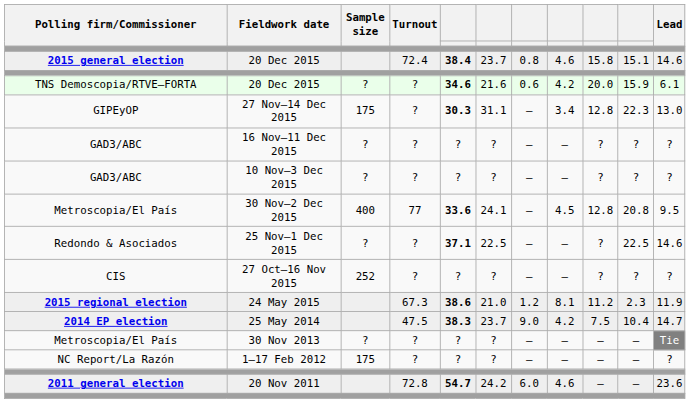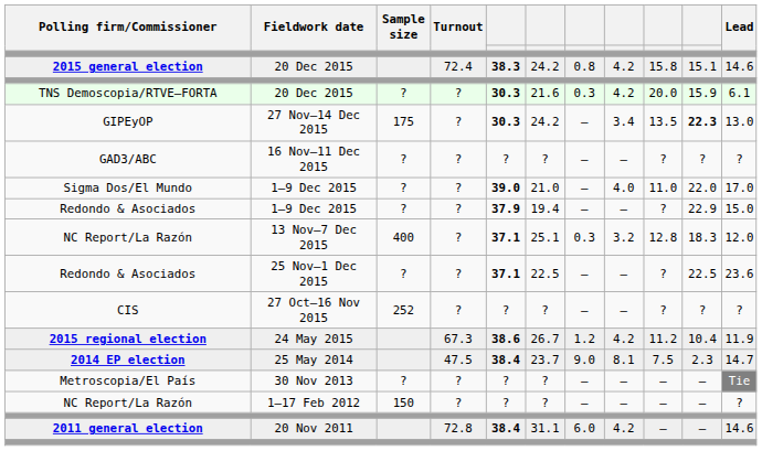2015 general election / 20 Dec 2015 | column 5: 38.4 -> 38.3
2015 general election / 20 Dec 2015 | column 6: 23.7 -> 24.2
2015 general election / 20 Dec 2015 | column 8: 4.6 -> 4.2
TNS Demoscopia/RTVE–FORTA / 20 Dec 2015 | column 5: 34.6 -> 30.3
TNS Demoscopia/RTVE–FORTA / 20 Dec 2015 | column 7: 0.6 -> 0.3
27 Nov–14 Dec 2015 | column 6: 31.1 -> 24.2
27 Nov–14 Dec 2015 | column 9: 12.8 -> 13.5
27 Nov–14 Dec 2015 | column 10: normal -> bold
+ row: Sigma Dos/El Mundo | 1–9 Dec 2015 | ? | ? | 39.0 | 21.0 | – | 4.0 | 11.0 | 22.0 | 17.0
+ row: Redondo & Asociados | 1–9 Dec 2015 | ? | ? | 37.9 | 19.4 | – | – | ? | 22.9 | 15.0
+ row: NC Report/La Razón | 13 Nov–7 Dec 2015 | 400 | ? | 37.1 | 25.1 | 0.3 | 3.2 | 12.8 | 18.3 | 12.0
- row: GAD3/ABC | 10 Nov–3 Dec 2015 | ? | ? | ? | ? | – | – | ? | ? | ?
- row: Metroscopia/El País | 30 Nov–2 Dec 2015 | 400 | 77 | 33.6 | 24.1 | – | 4.5 | 12.8 | 20.8 | 9.5
25 Nov–1 Dec 2015 | Lead: 14.6 -> 23.6
24 May 2015 | column 6: 21.0 -> 26.7
24 May 2015 | column 8: 8.1 -> 4.2
24 May 2015 | column 10: 2.3 -> 10.4
25 May 2014 | column 5: 38.3 -> 38.4
25 May 2014 | column 8: 4.2 -> 8.1
25 May 2014 | column 10: 10.4 -> 2.3
1–17 Feb 2012 | Sample size: 175 -> 150
20 Nov 2011 | column 5: 54.7 -> 38.4
20 Nov 2011 | column 6: 24.2 -> 31.1
20 Nov 2011 | column 8: 4.6 -> 4.2
20 Nov 2011 | Lead: 23.6 -> 14.6
